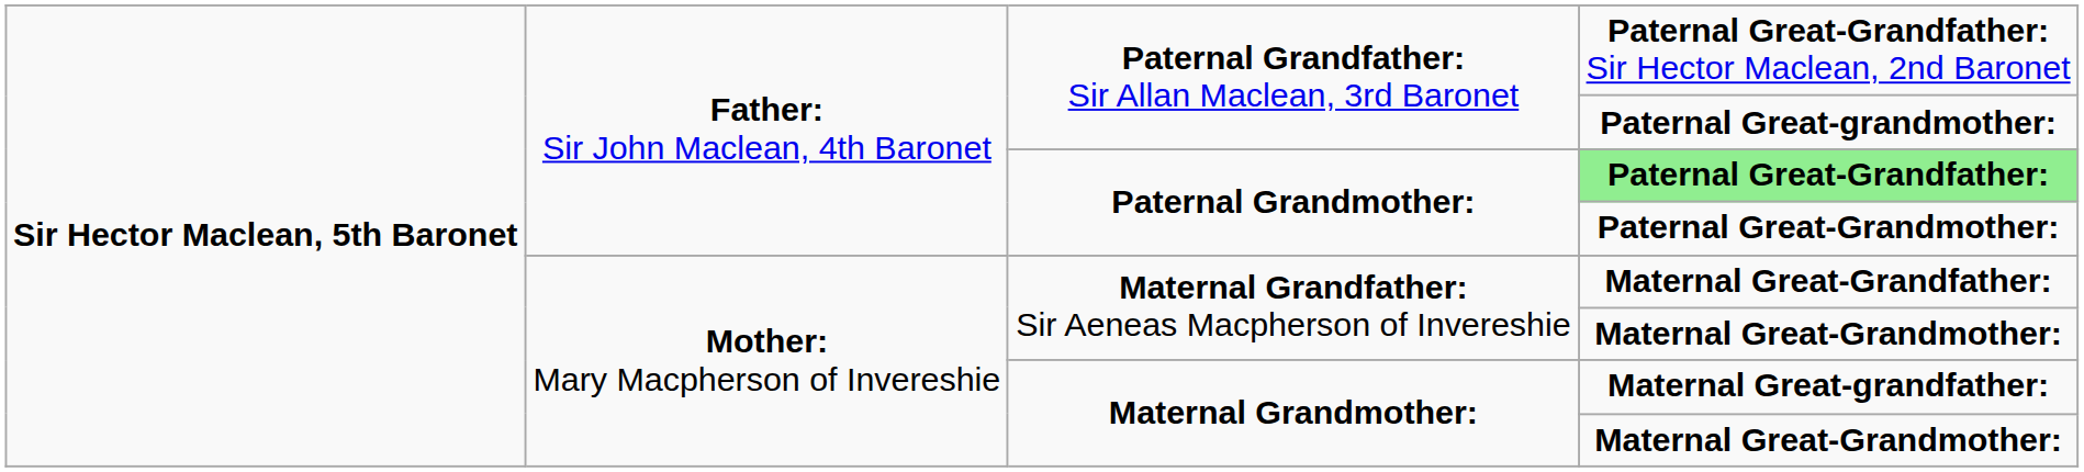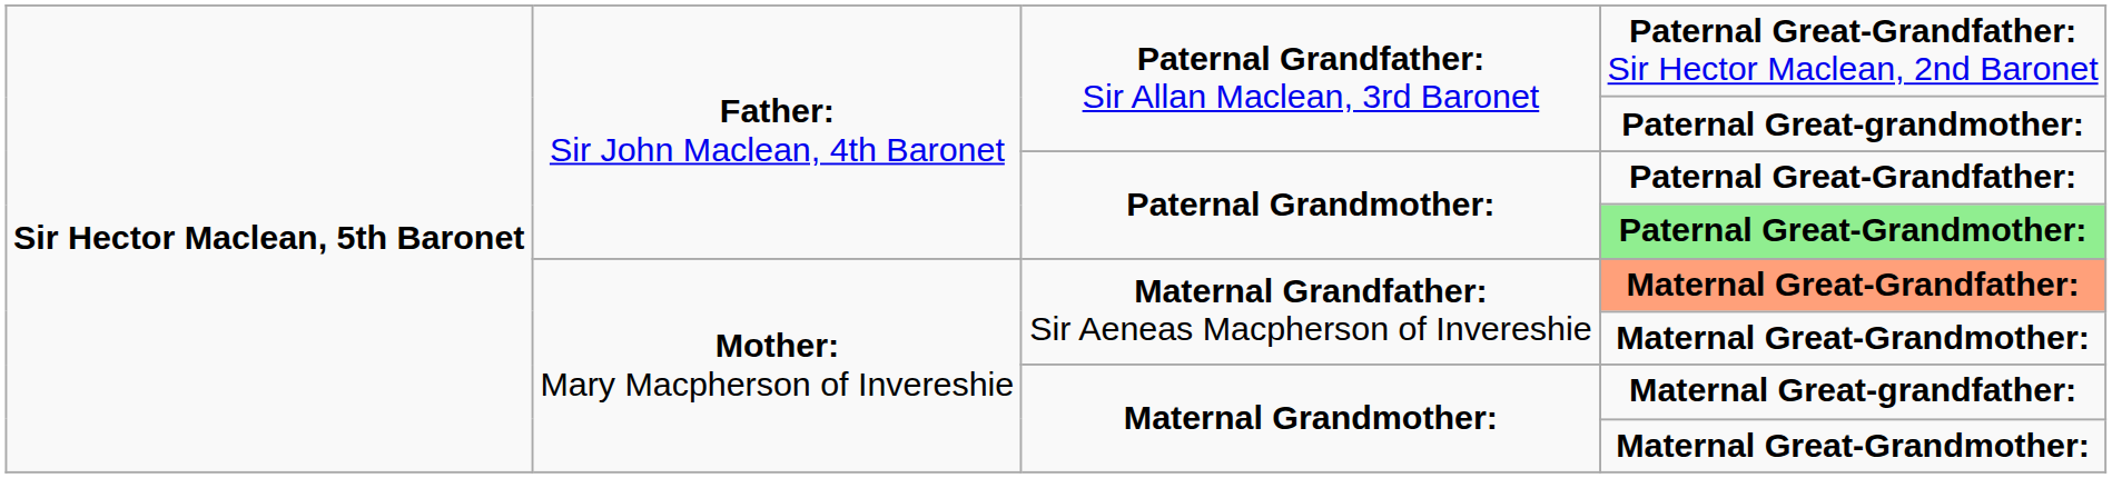Paternal Great-Grandfather: | column 4: lightgreen background -> no background
Paternal Great-Grandmother: | column 4: no background -> lightgreen background
Maternal Great-Grandfather: | column 4: no background -> lightsalmon background
